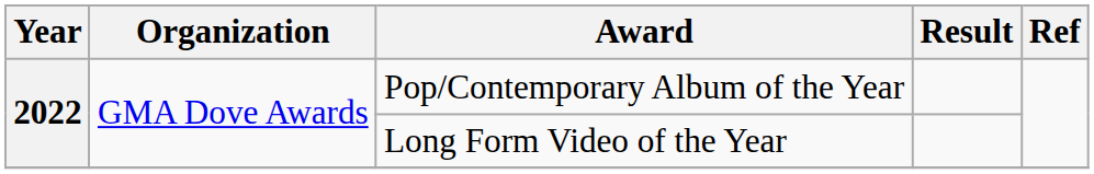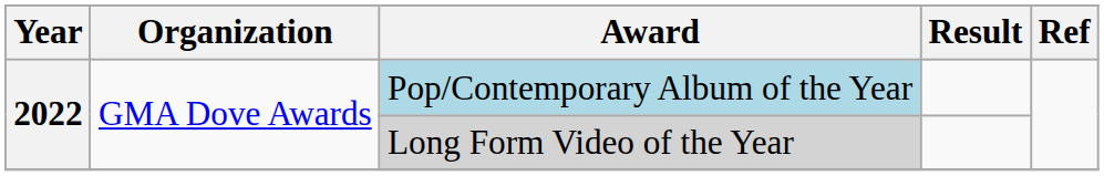Pop/Contemporary Album of the Year | Award: no background -> lightblue background
Long Form Video of the Year | Award: no background -> lightgrey background
